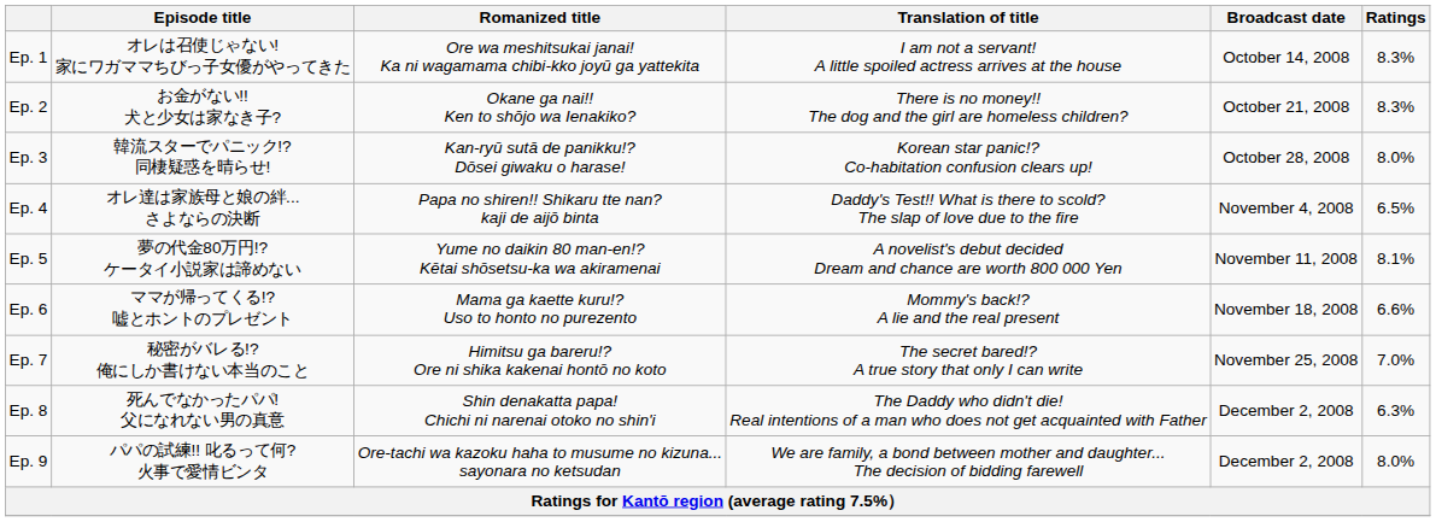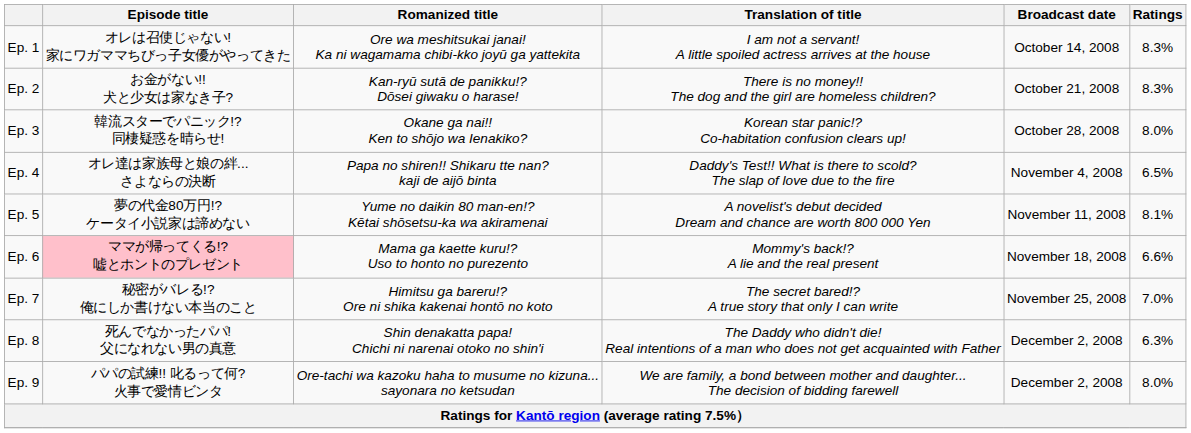Ep. 2 | Romanized title: Okane ga nai!! Ken to shōjo wa Ienakiko? -> Kan-ryū sutā de panikku!? Dōsei giwaku o harase!
Ep. 3 | Romanized title: Kan-ryū sutā de panikku!? Dōsei giwaku o harase! -> Okane ga nai!! Ken to shōjo wa Ienakiko?
Ep. 6 | Episode title: no background -> pink background
